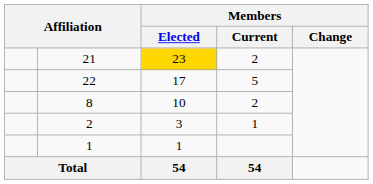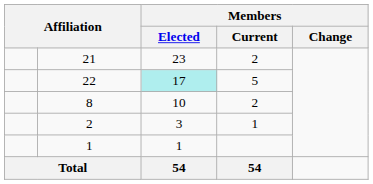21 | Members / Elected: gold background -> no background
22 | Members / Elected: no background -> paleturquoise background
